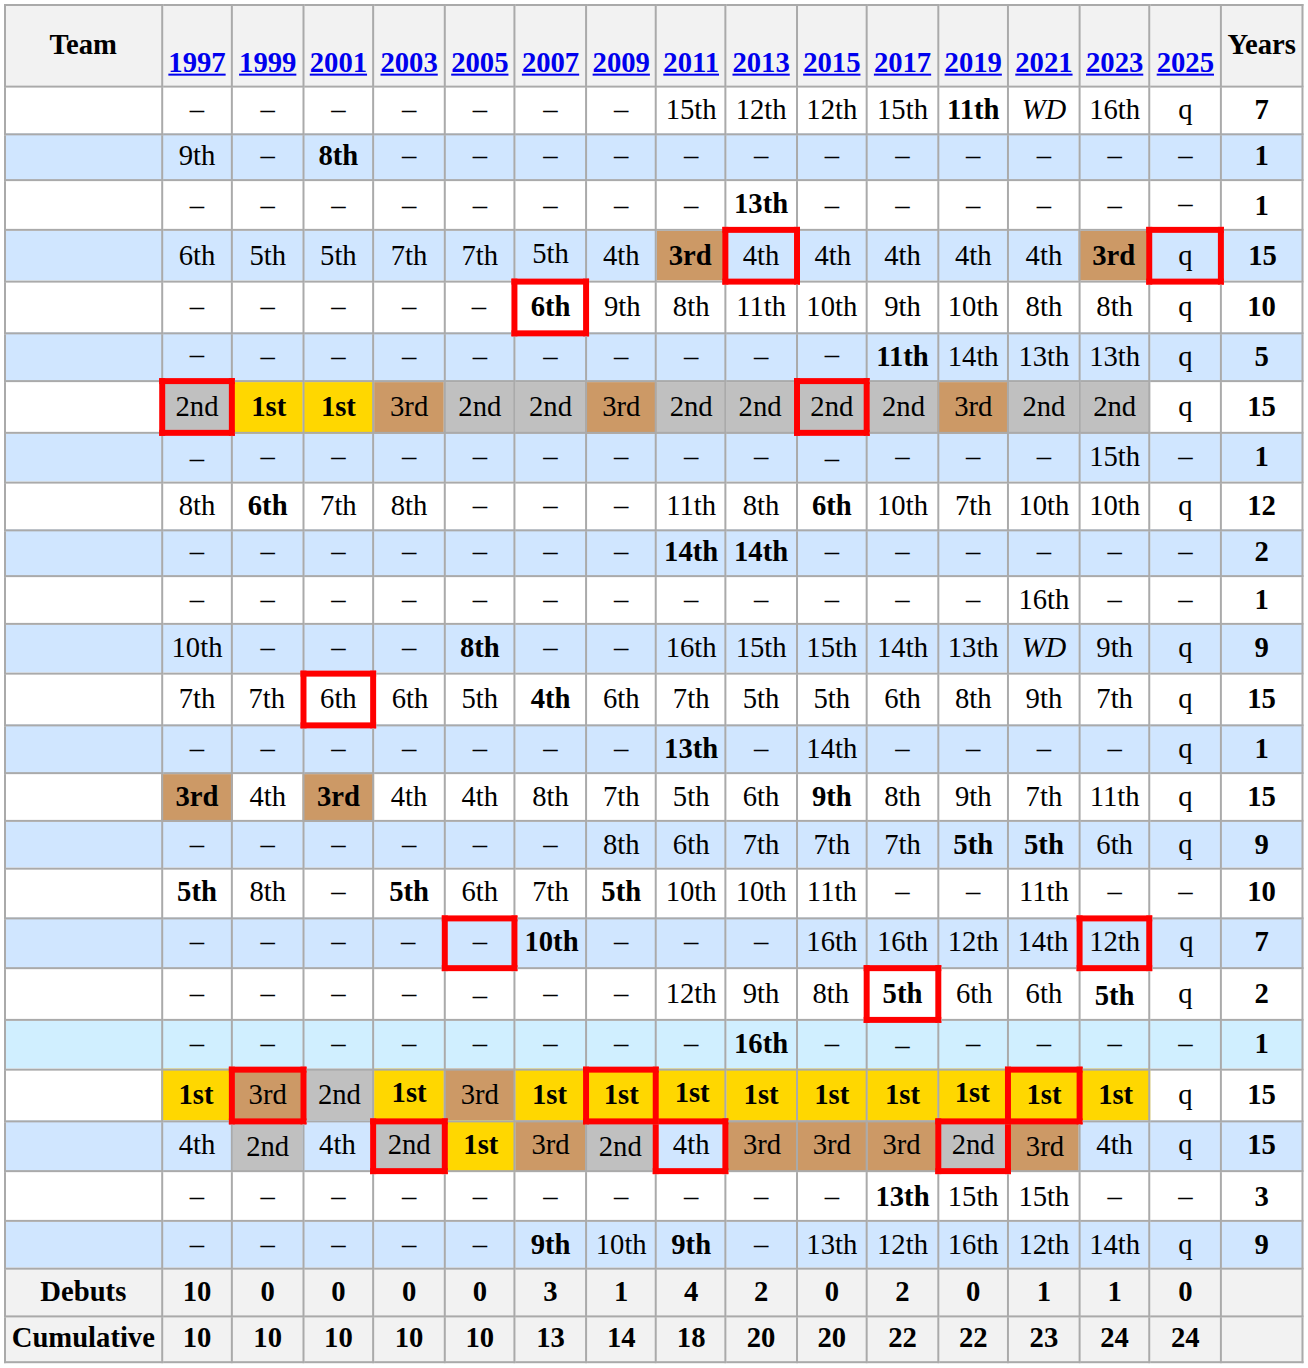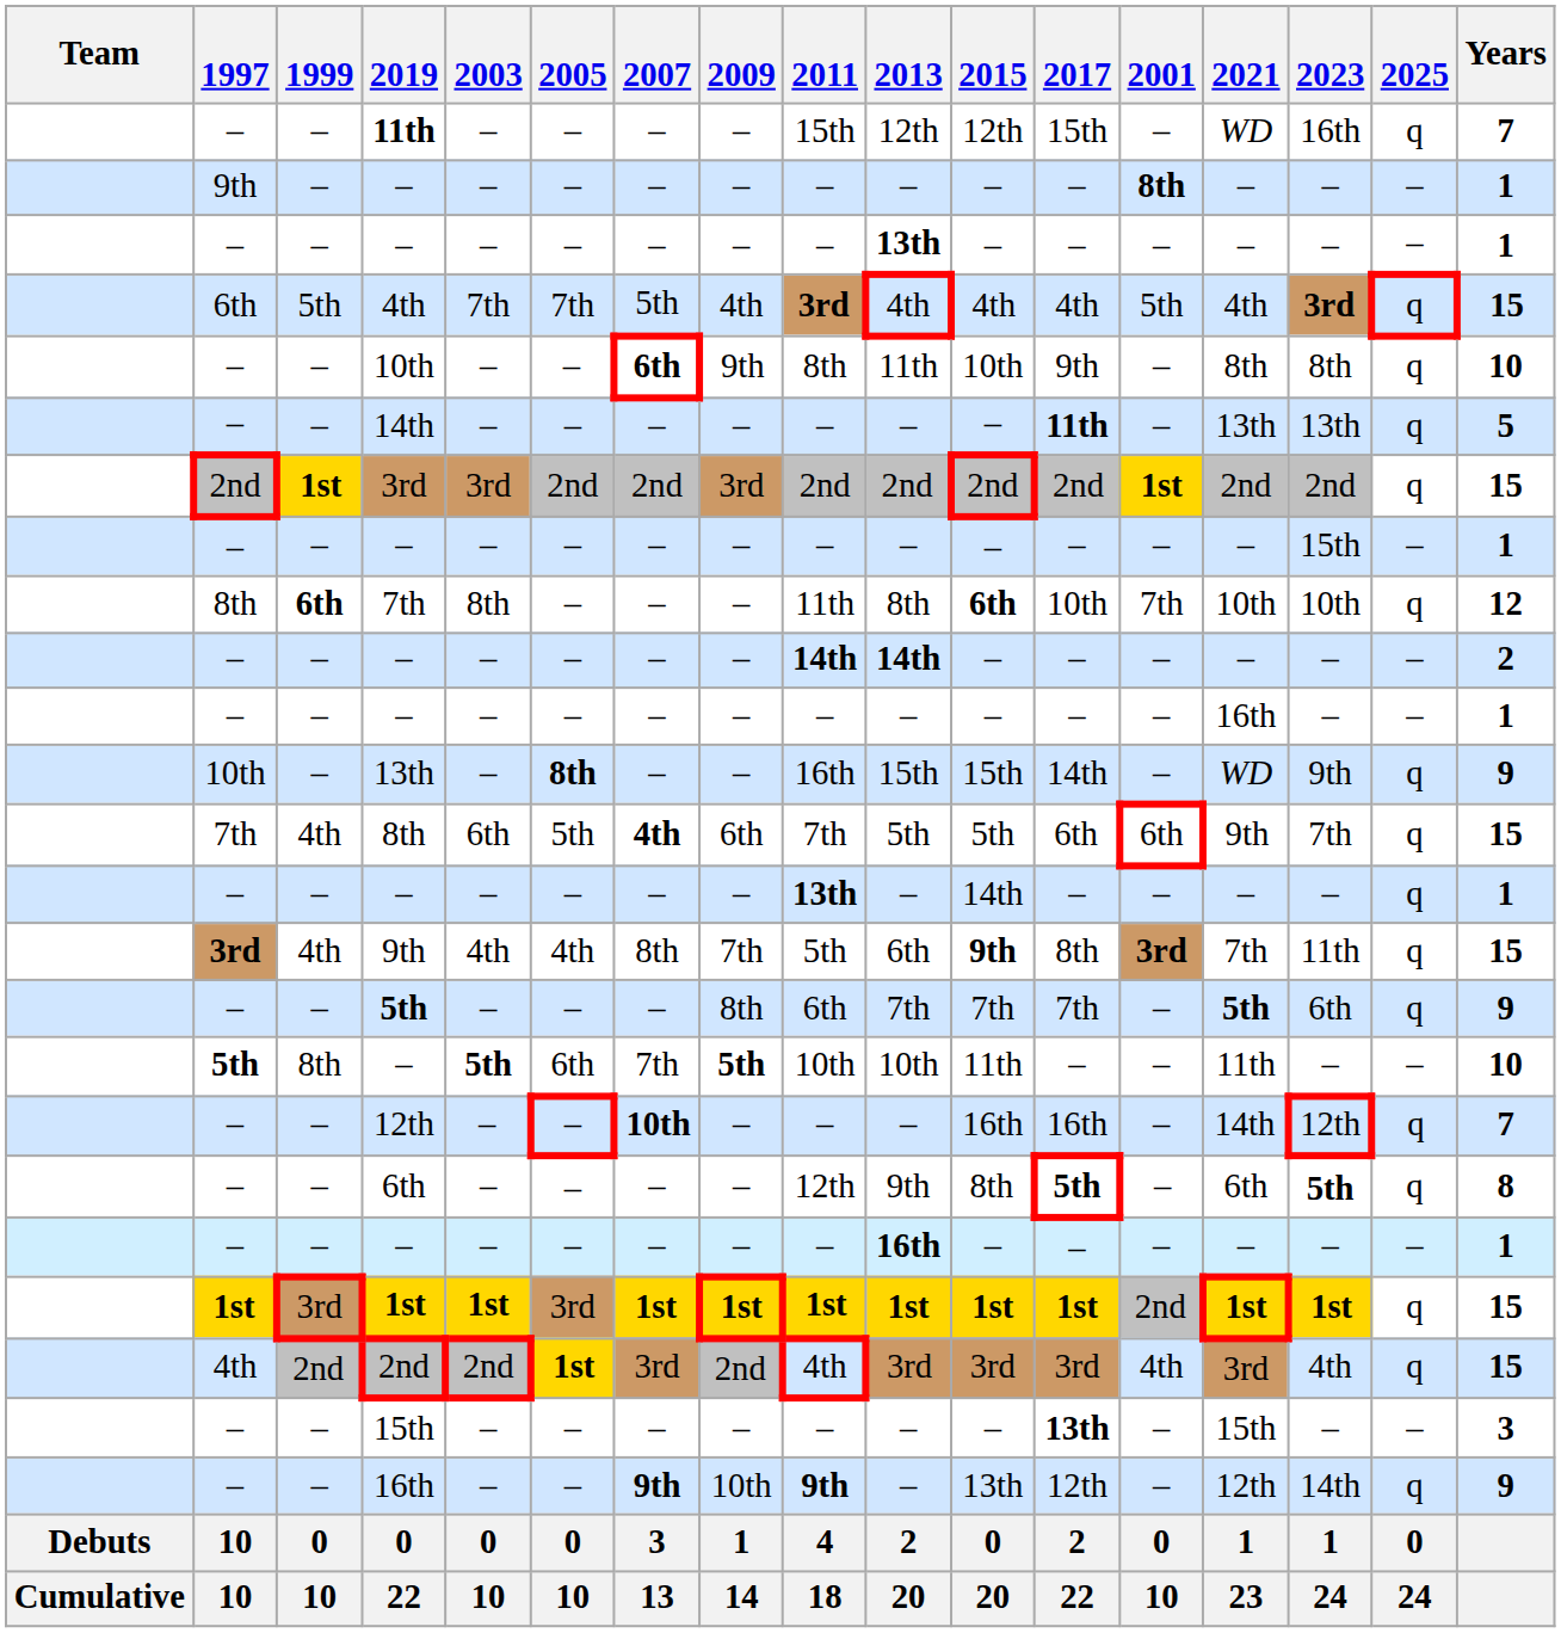columns swapped: 2001 <-> 2019
row 14 | 1999: 7th -> 4th
row 20 | Years: 2 -> 8
